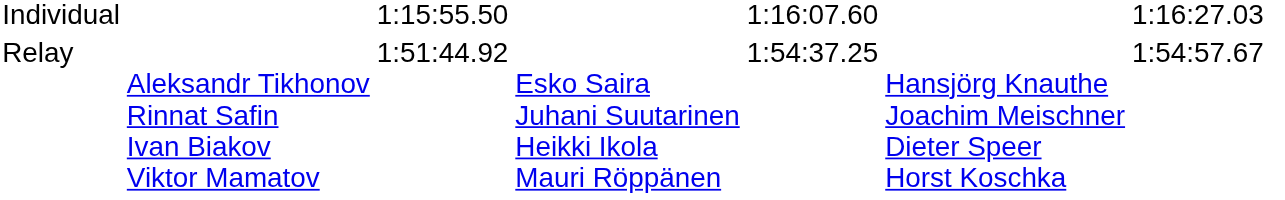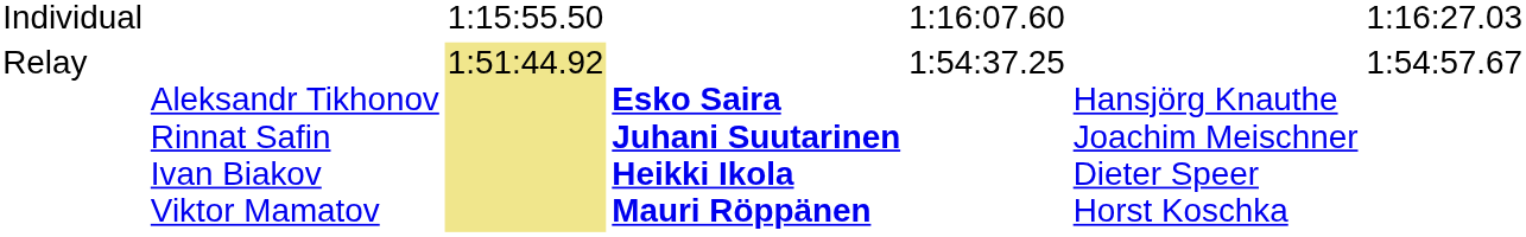Relay | column 3: no background -> khaki background
Relay | column 4: normal -> bold
